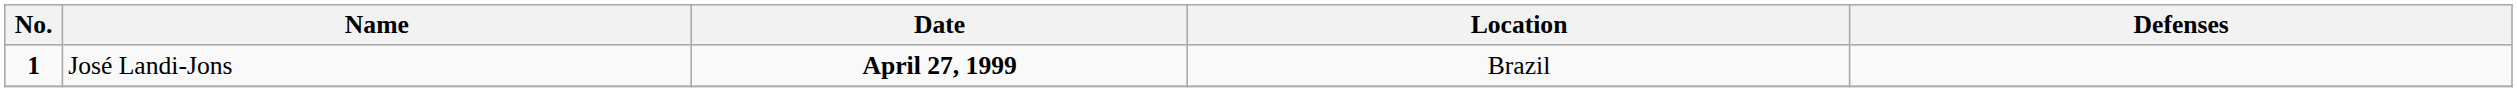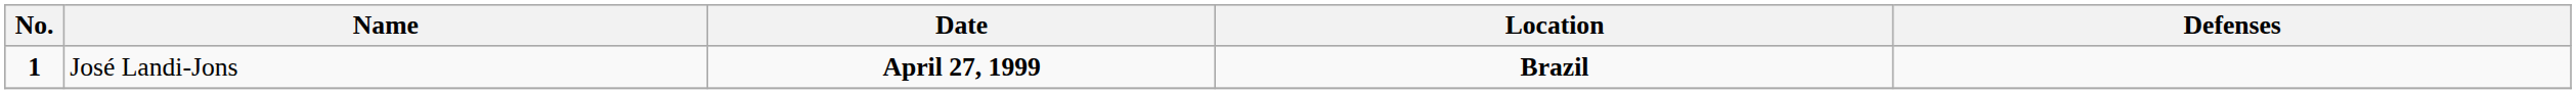José Landi-Jons | Location: normal -> bold
